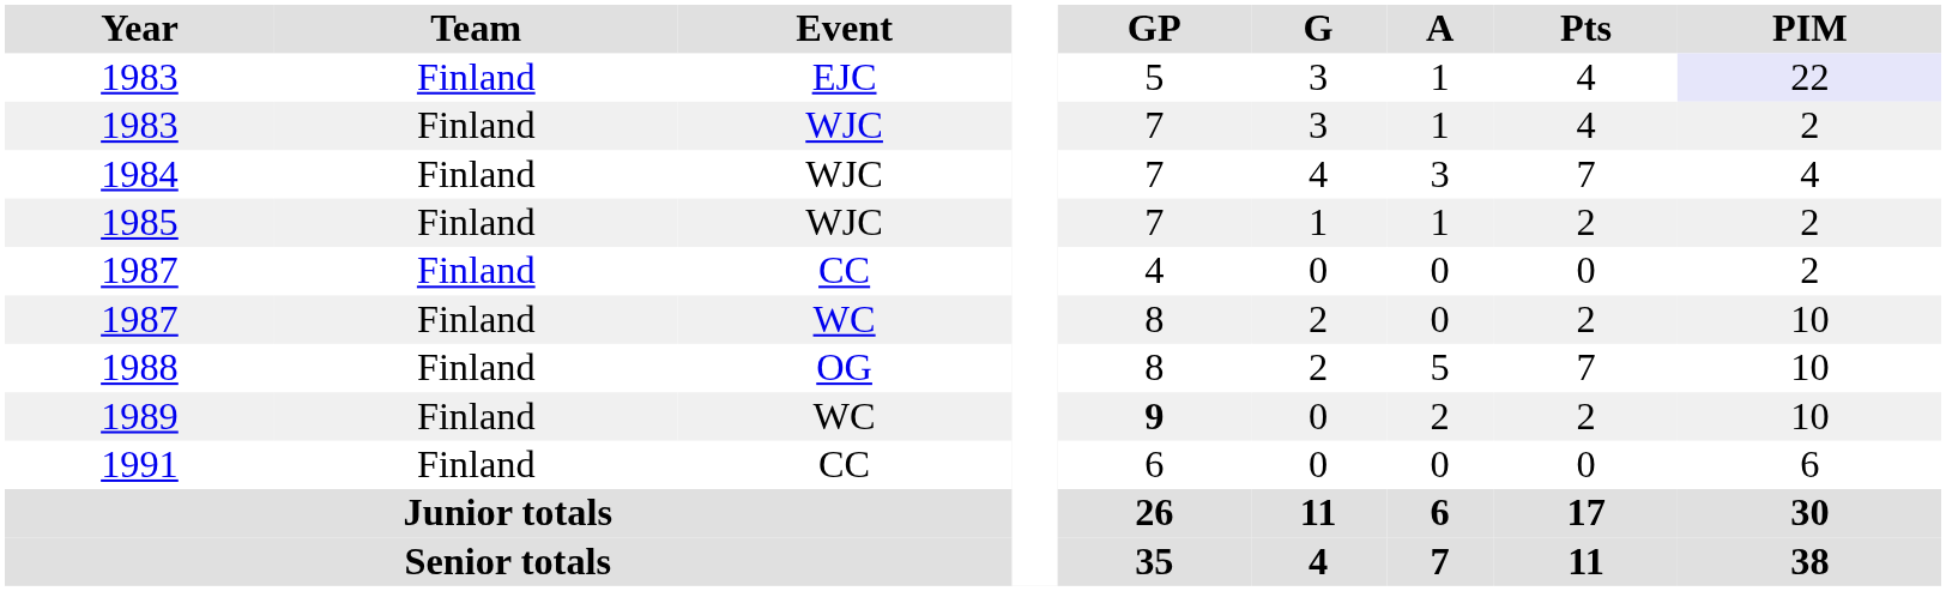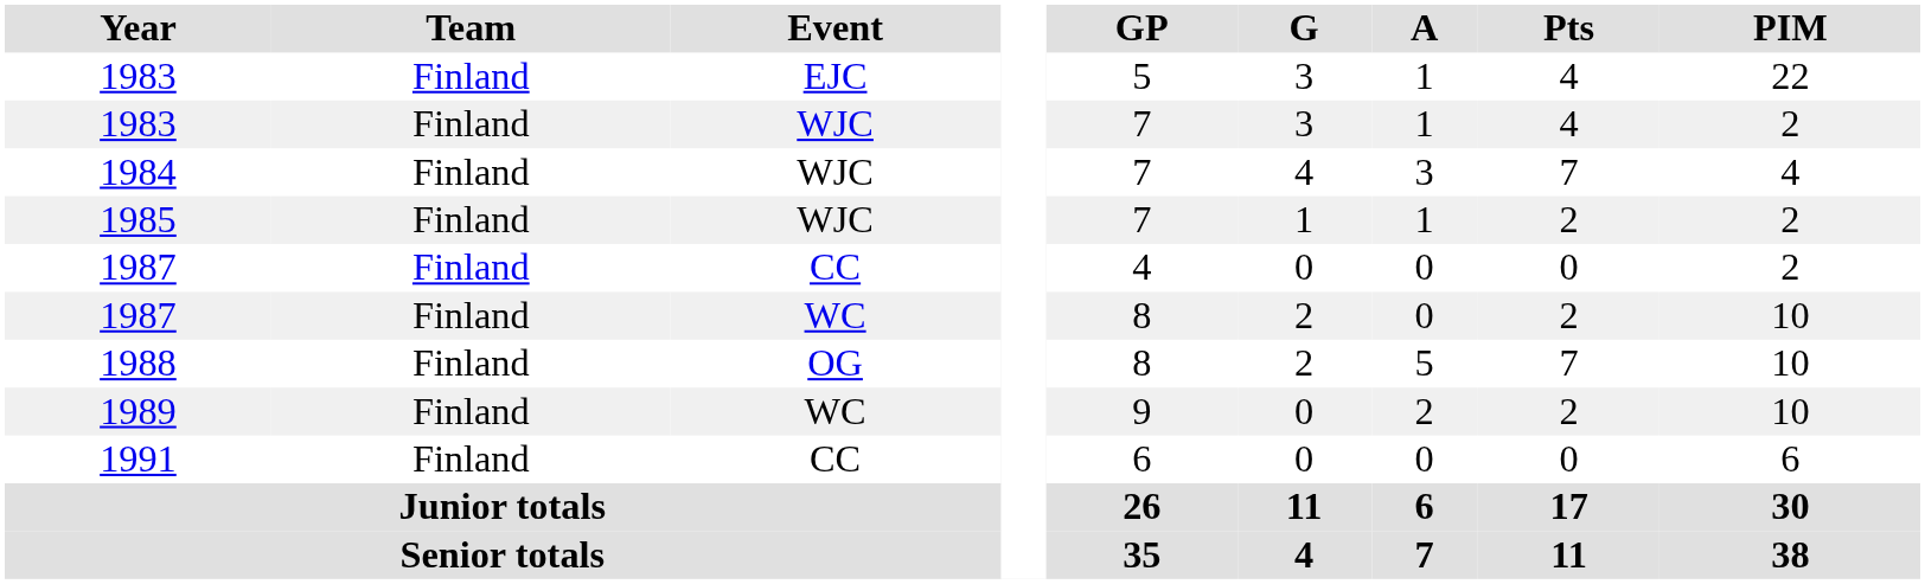1983 / EJC | PIM: lavender background -> no background
1989 | GP: bold -> normal
